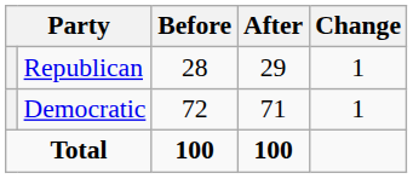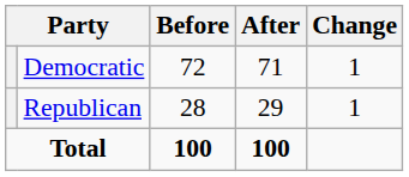rows swapped: Democratic <-> Republican
